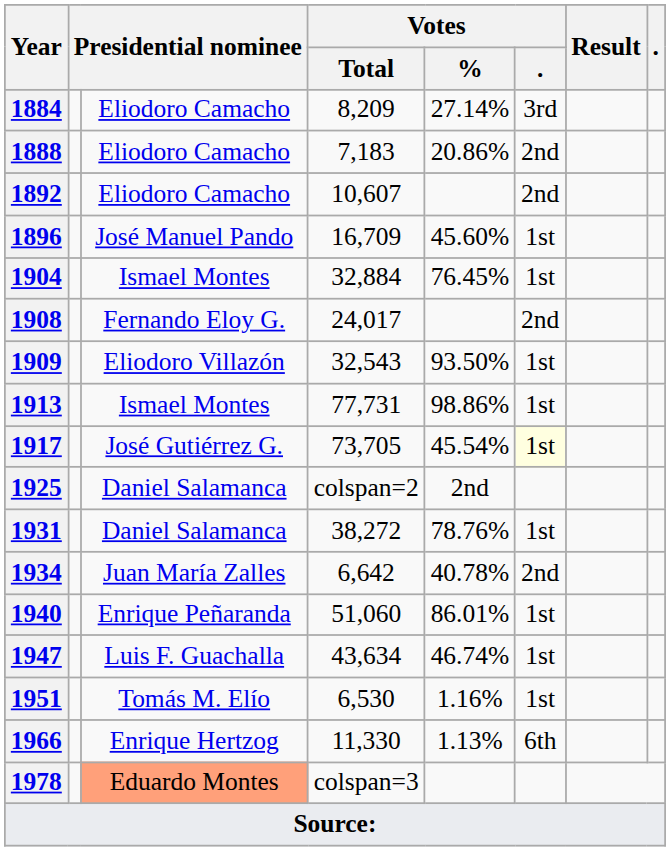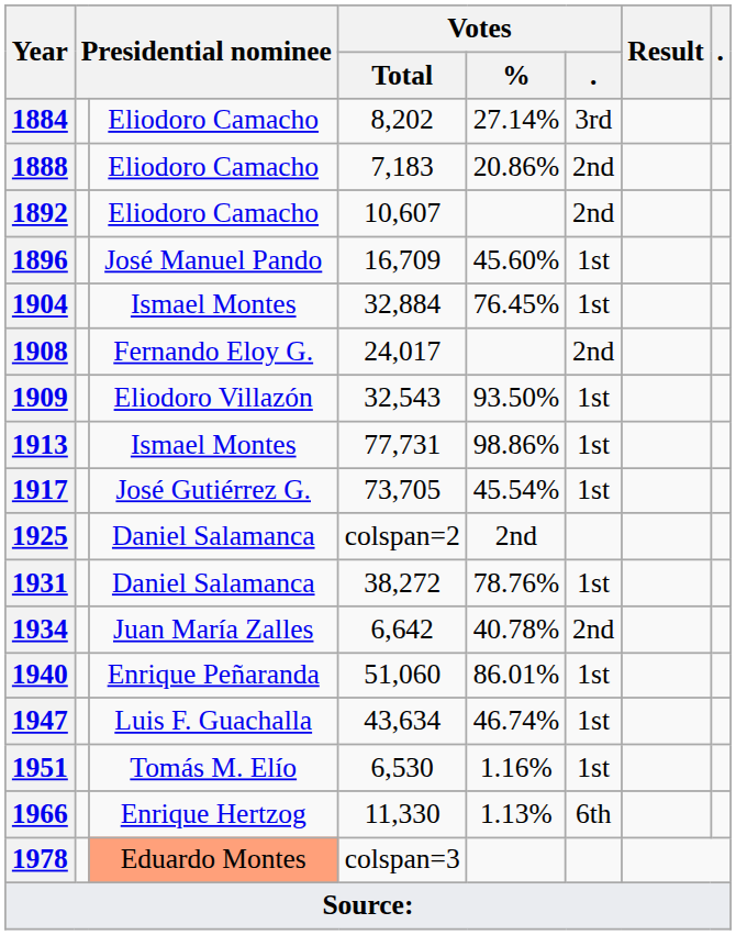1884 | Votes / Total: 8,209 -> 8,202
1917 | Votes / .: lightyellow background -> no background
